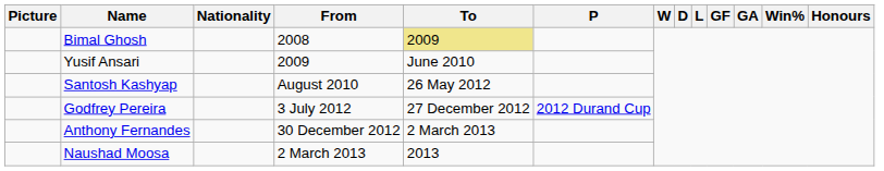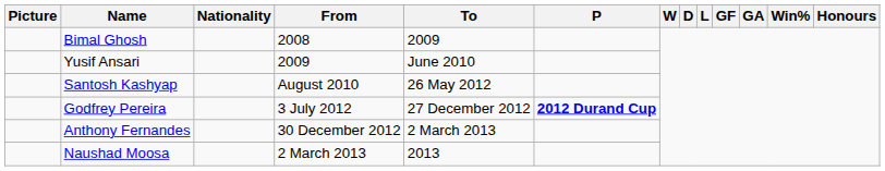Bimal Ghosh | To: khaki background -> no background
Godfrey Pereira | P: normal -> bold
